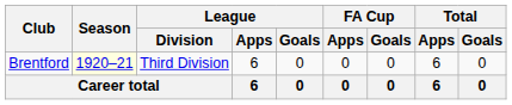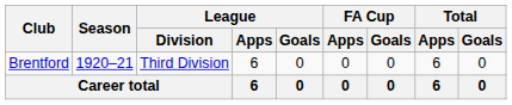Brentford | Season: lightyellow background -> no background
